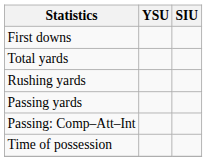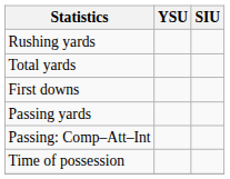rows swapped: First downs <-> Rushing yards
